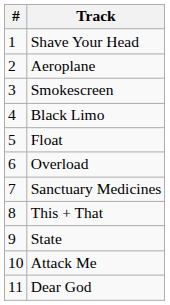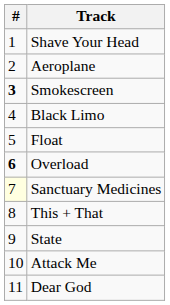Smokescreen | #: normal -> bold
Overload | #: normal -> bold
Sanctuary Medicines | #: no background -> lightyellow background
